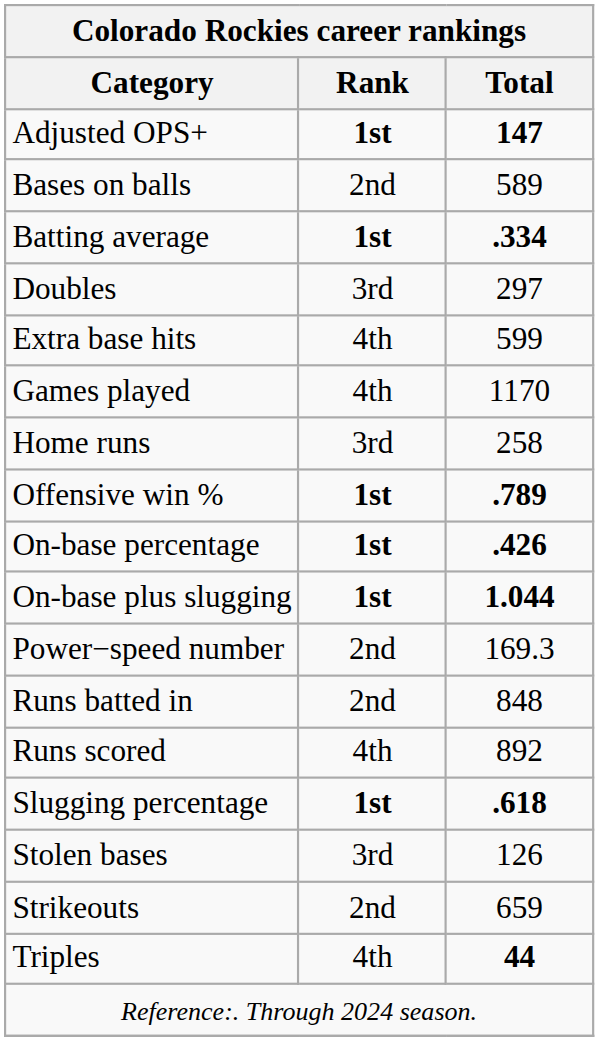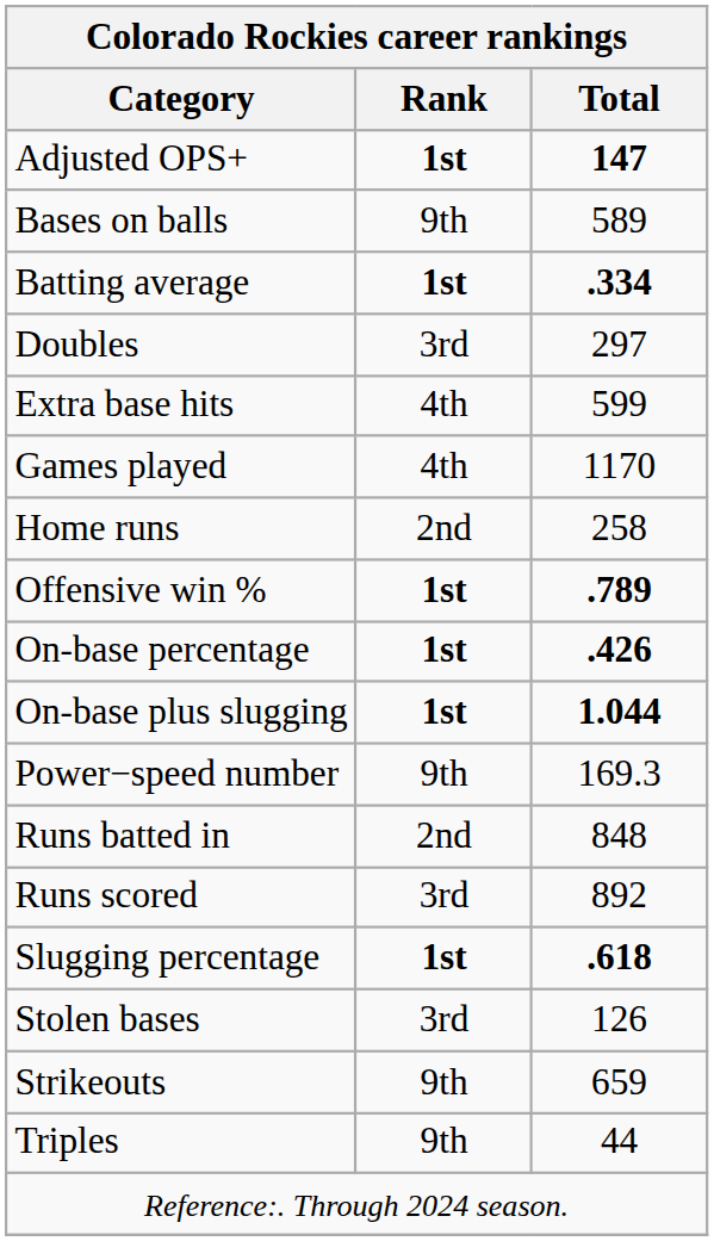Bases on balls | Rank: 2nd -> 9th
Home runs | Rank: 3rd -> 2nd
Power−speed number | Rank: 2nd -> 9th
Runs scored | Rank: 4th -> 3rd
Strikeouts | Rank: 2nd -> 9th
Triples | Rank: 4th -> 9th
Triples | Total: bold -> normal
